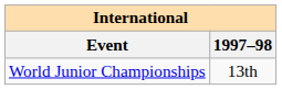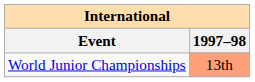World Junior Championships | 1997–98: no background -> lightsalmon background
